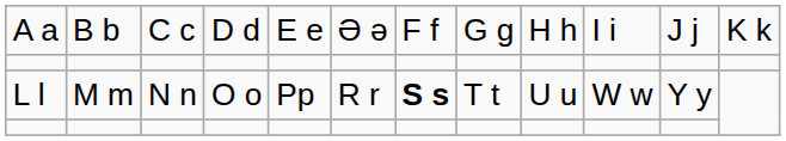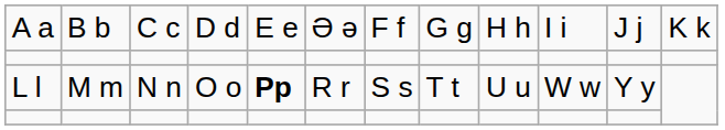L l | column 5: normal -> bold
L l | column 7: bold -> normal
